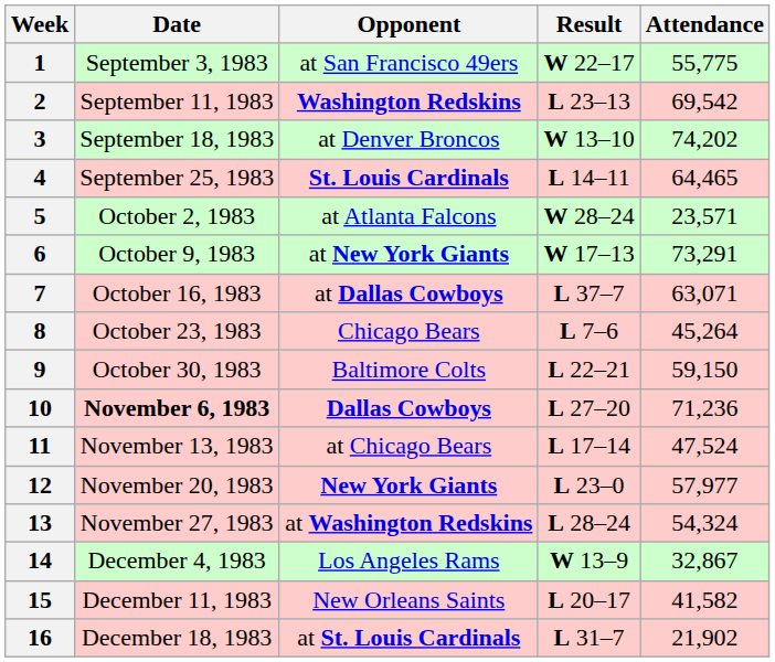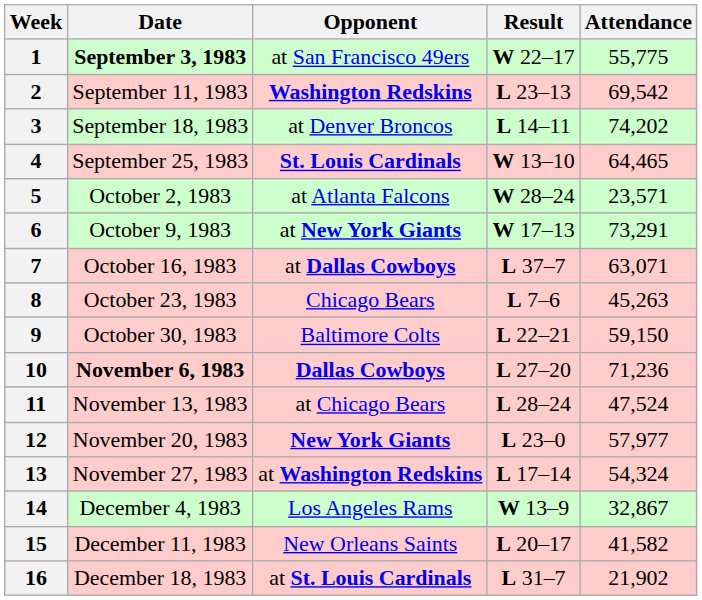1 | Date: normal -> bold
3 | Result: W 13–10 -> L 14–11
4 | Result: L 14–11 -> W 13–10
8 | Attendance: 45,264 -> 45,263
11 | Result: L 17–14 -> L 28–24
13 | Result: L 28–24 -> L 17–14
